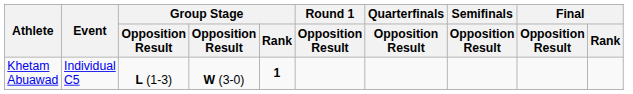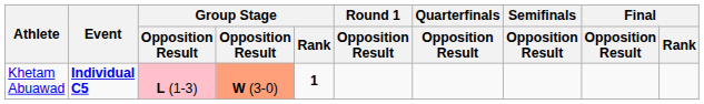Khetam Abuawad | Event: normal -> bold
Khetam Abuawad | column 3: no background -> pink background
Khetam Abuawad | column 4: no background -> lightsalmon background
